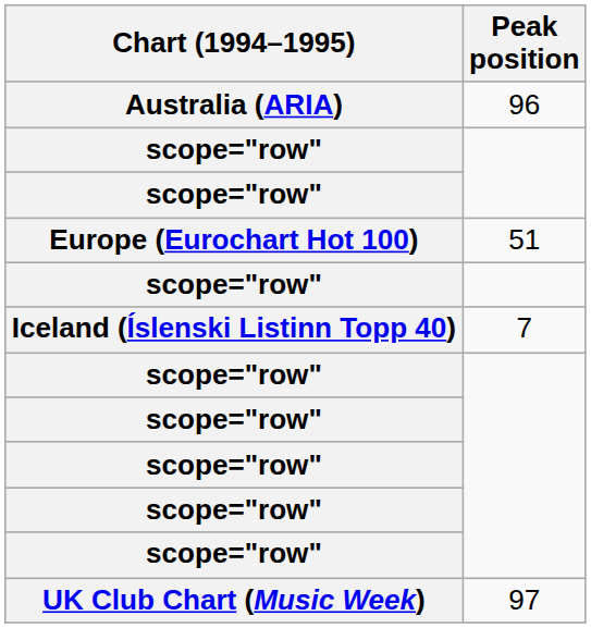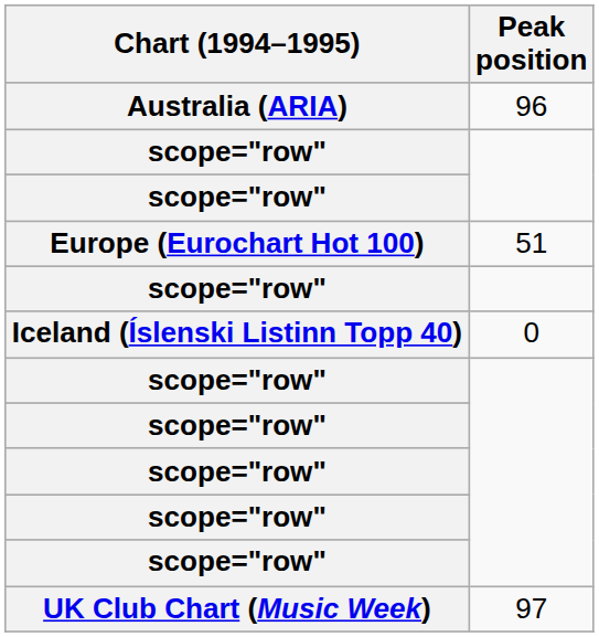Iceland (Íslenski Listinn Topp 40) | Peak position: 7 -> 0
